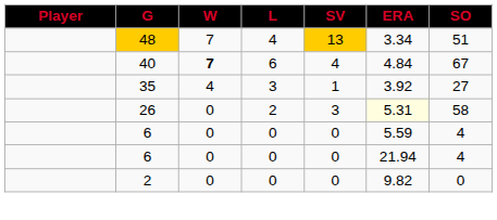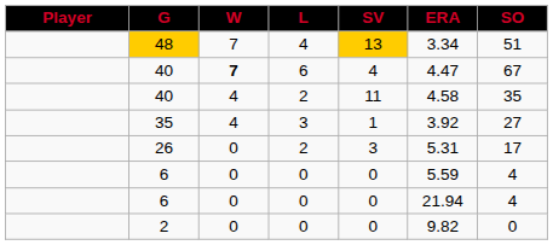40 / 6 | ERA: 4.84 -> 4.47
+ row: 40 | 4 | 2 | 11 | 4.58 | 35
26 | ERA: lightyellow background -> no background
26 | SO: 58 -> 17
